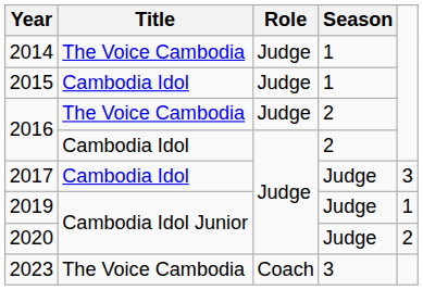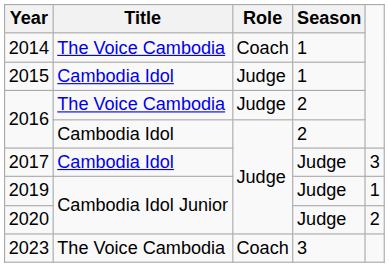2014 | Role: Judge -> Coach
